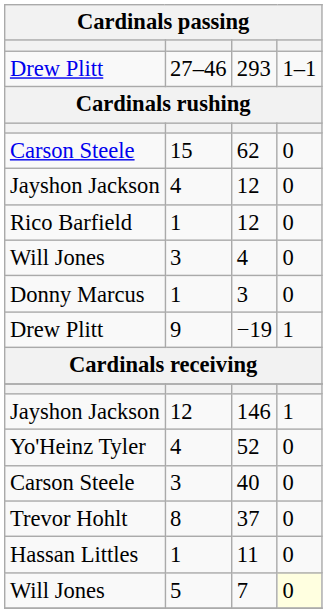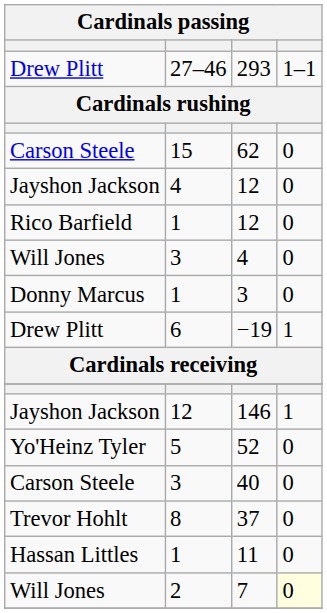−19 | column 2: 9 -> 6
52 | column 2: 4 -> 5
7 | column 2: 5 -> 2
